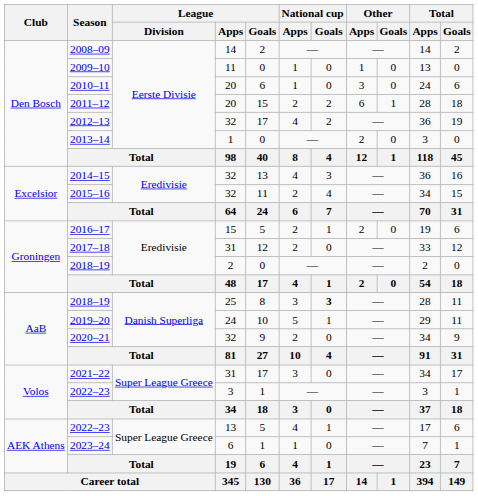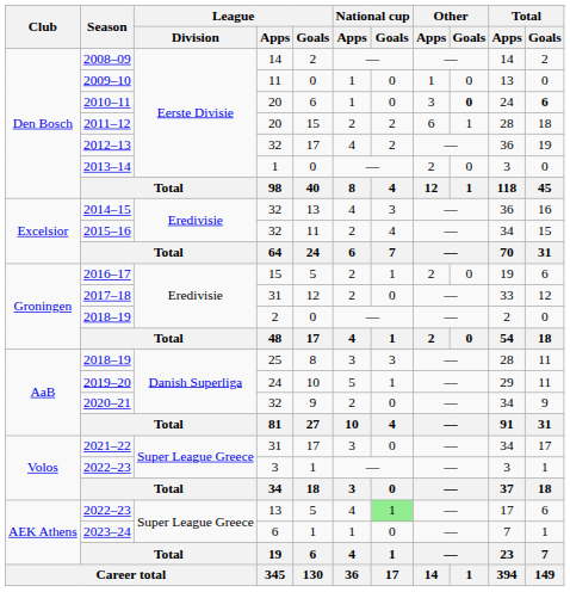2010–11 | Other / Goals: normal -> bold
2010–11 | Total / Goals: normal -> bold
2018–19 / 25 | National cup / Goals: bold -> normal
2022–23 / 13 | National cup / Goals: no background -> lightgreen background
